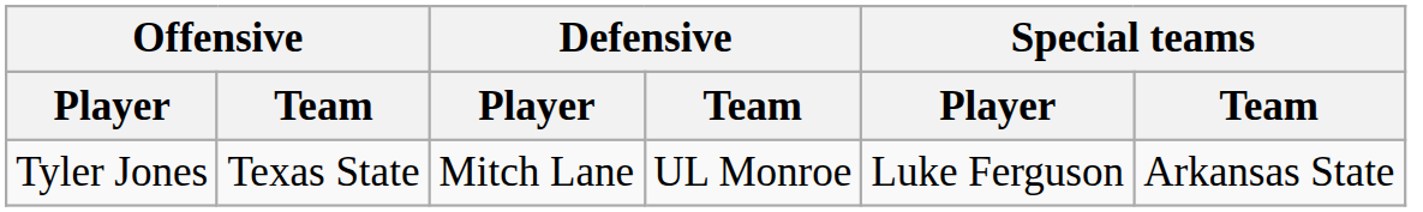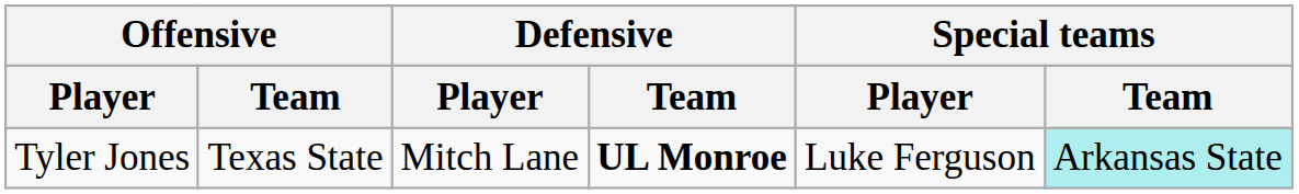Tyler Jones | Defensive / Team: normal -> bold
Tyler Jones | Special teams / Team: no background -> paleturquoise background
